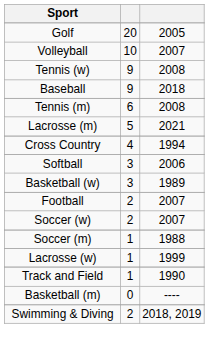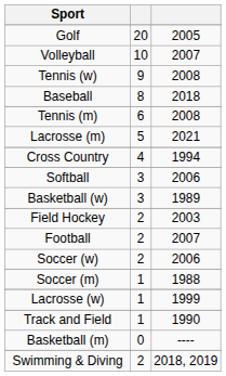Baseball | column 2: 9 -> 8
+ row: Field Hockey | 2 | 2003
Soccer (w) | column 3: 2007 -> 2006
